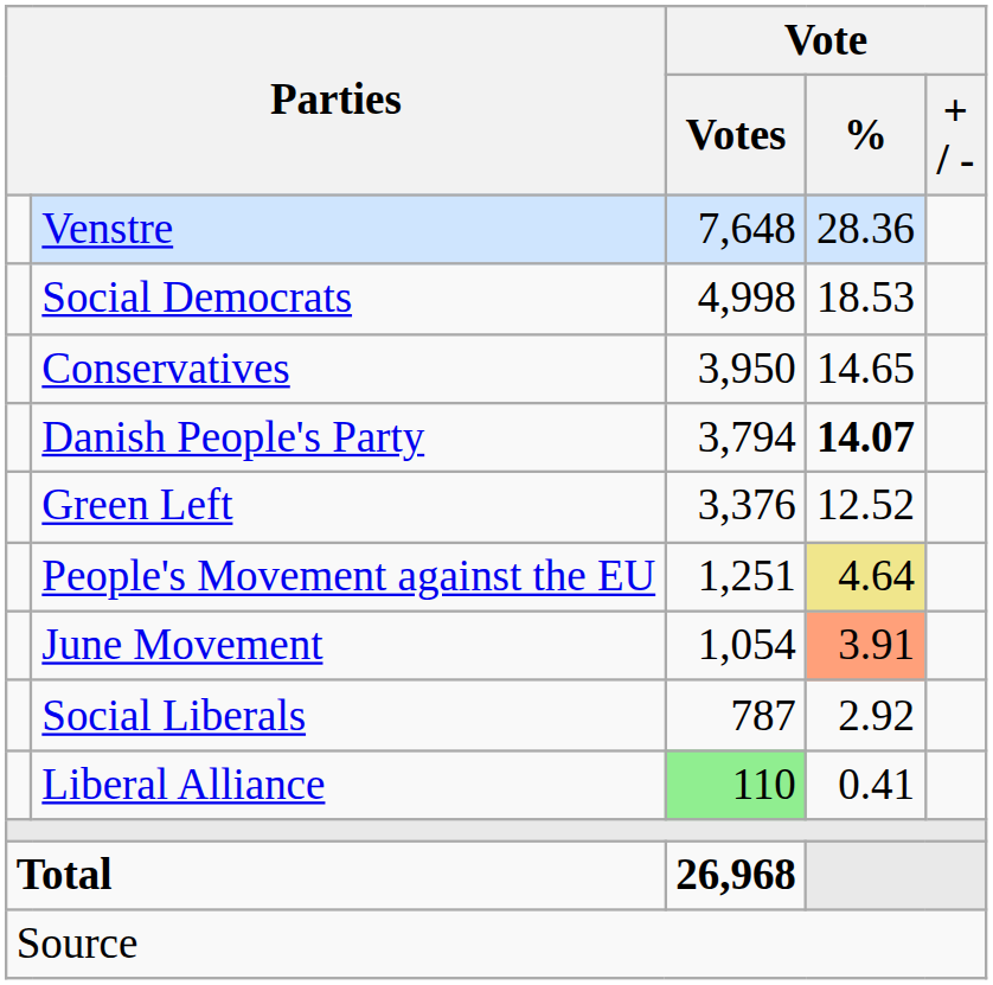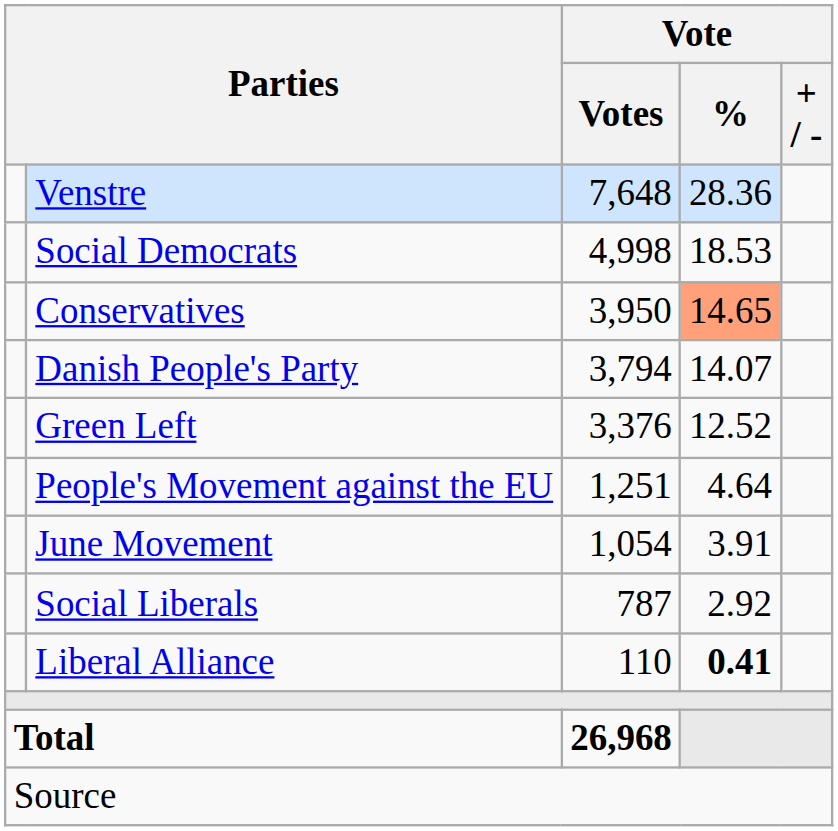Conservatives | Vote / %: no background -> lightsalmon background
Danish People's Party | Vote / %: bold -> normal
People's Movement against the EU | Vote / %: khaki background -> no background
June Movement | Vote / %: lightsalmon background -> no background
Liberal Alliance | Vote / Votes: lightgreen background -> no background
Liberal Alliance | Vote / %: normal -> bold
